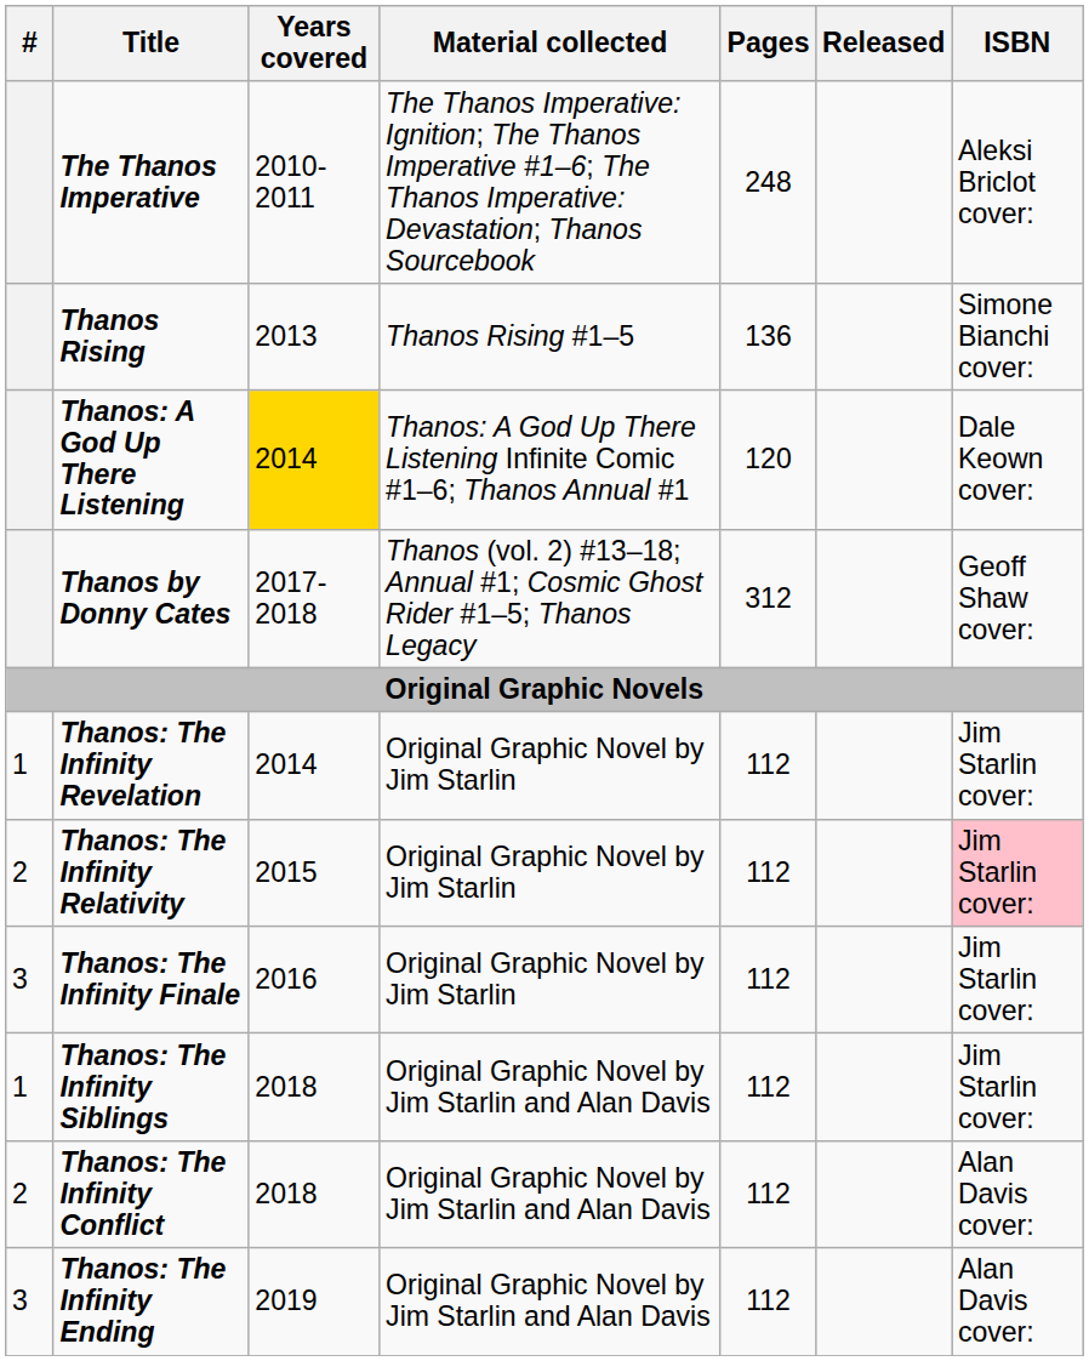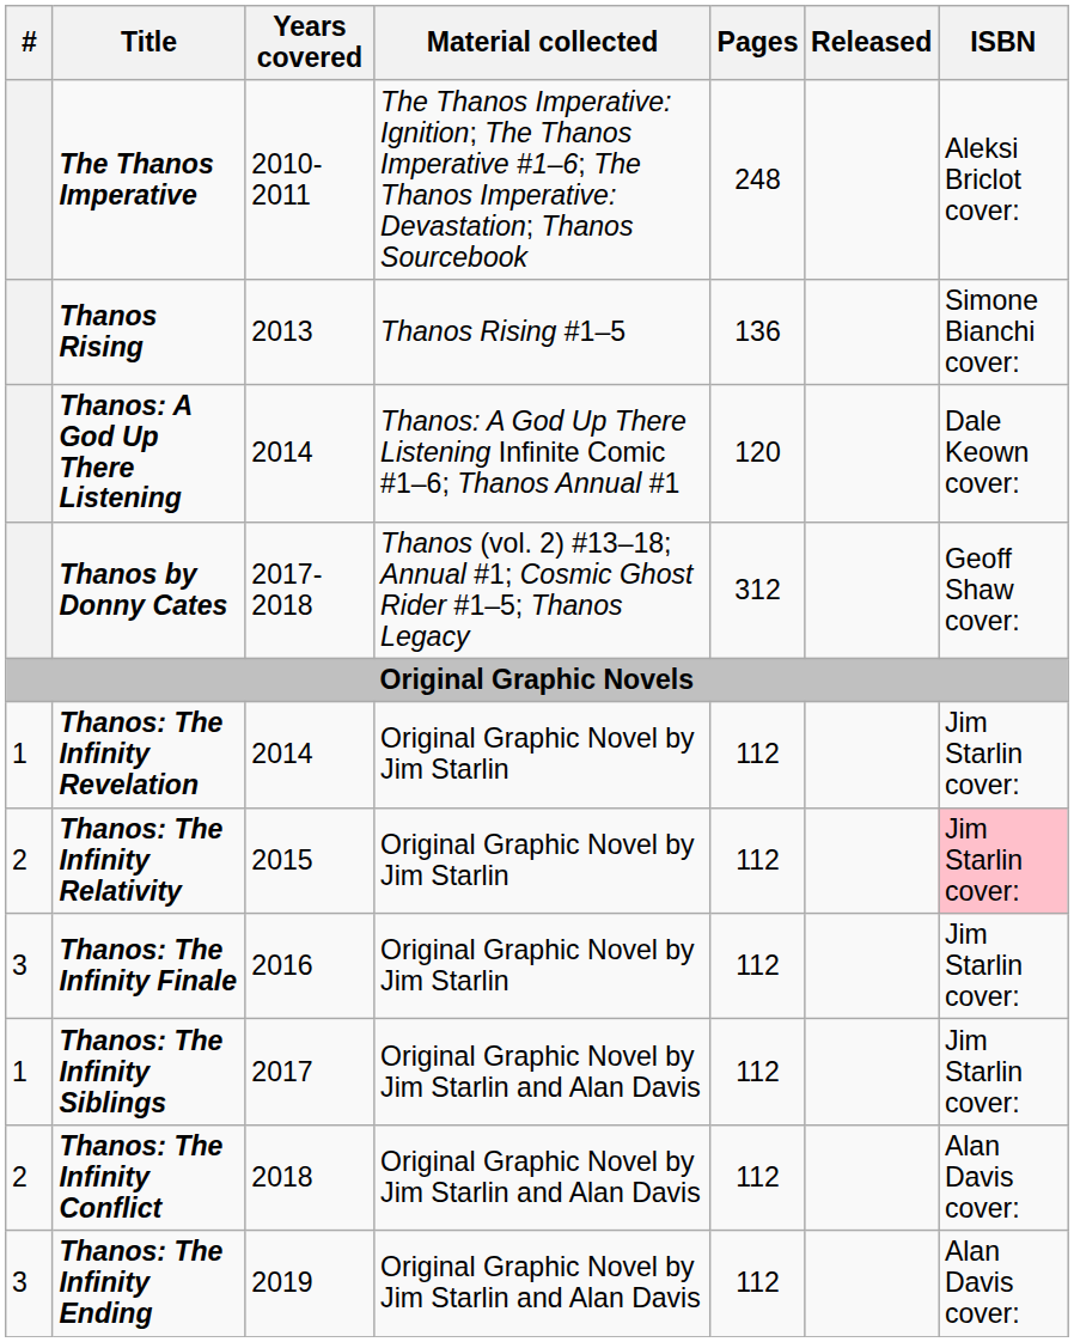Thanos: A God Up There Listening | Years covered: gold background -> no background
Thanos: The Infinity Siblings | Years covered: 2018 -> 2017
